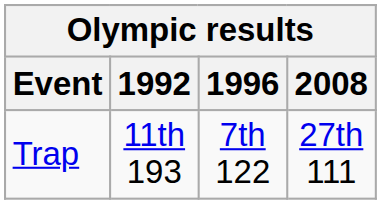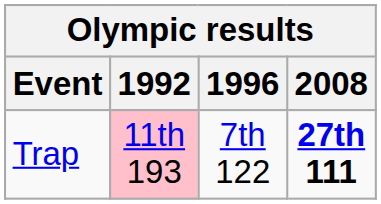Trap | 1992: no background -> pink background
Trap | 2008: normal -> bold
